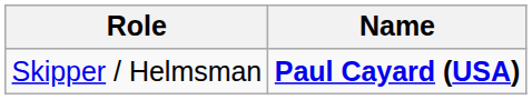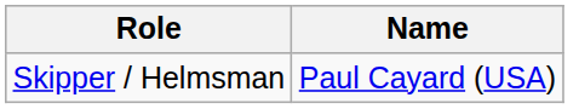Skipper / Helmsman | Name: bold -> normal
